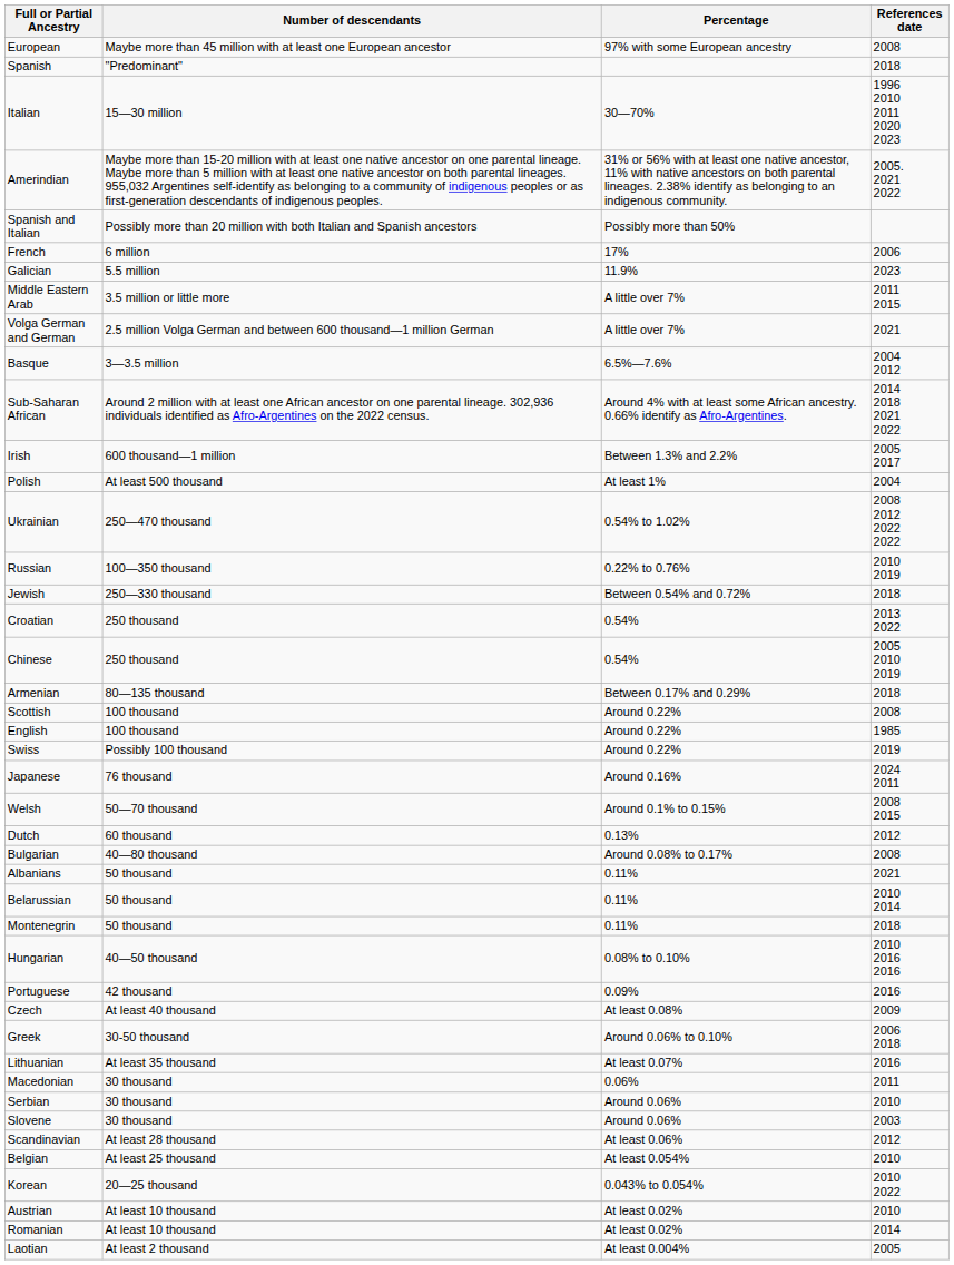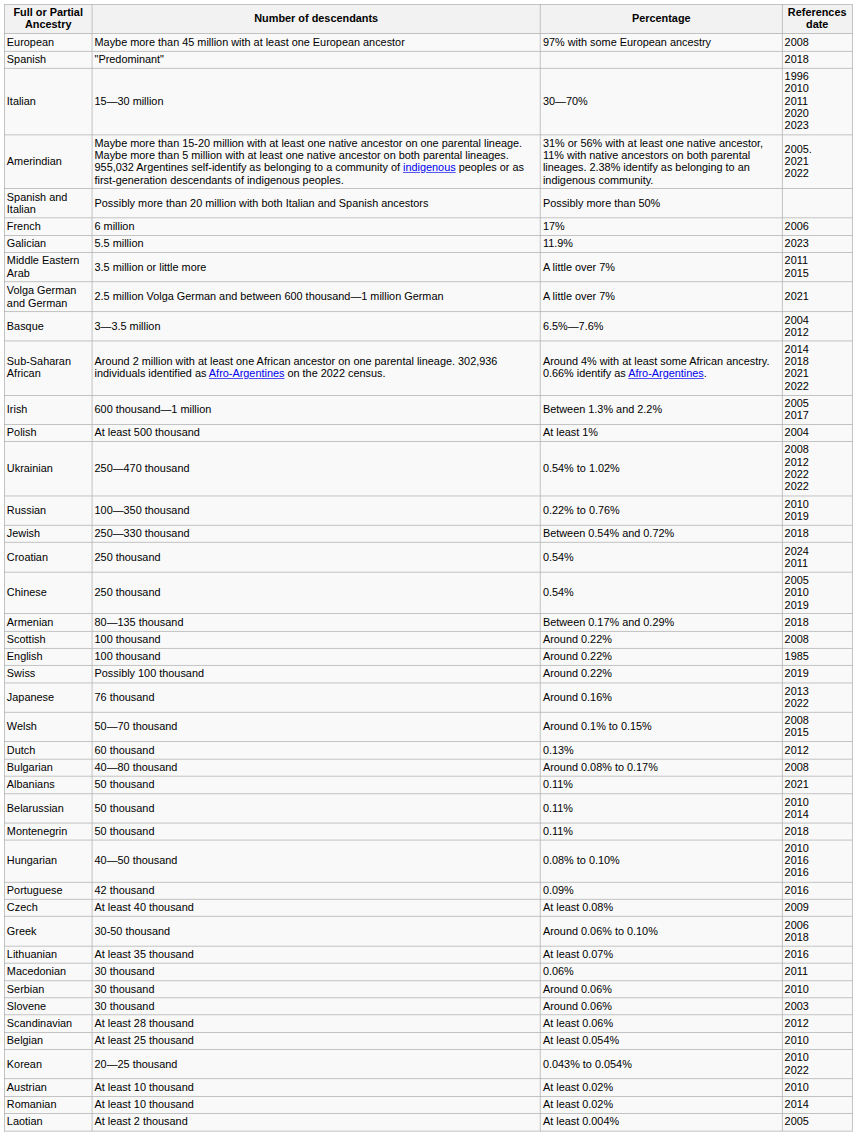Croatian | References date: 2013 2022 -> 2024 2011
Japanese | References date: 2024 2011 -> 2013 2022
